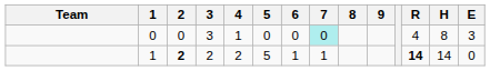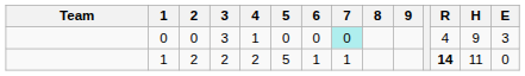row 2 | H: 8 -> 9
row 3 | 2: bold -> normal
row 3 | H: 14 -> 11
